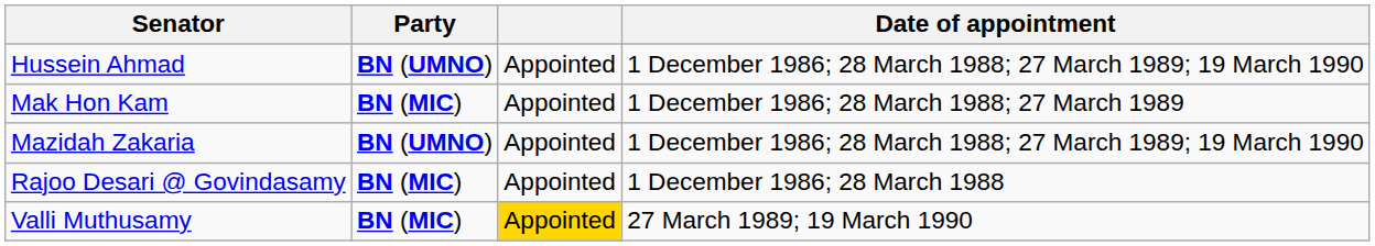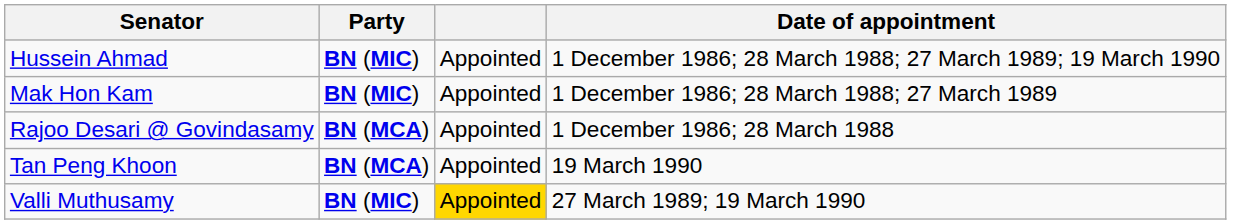Hussein Ahmad | Party: BN (UMNO) -> BN (MIC)
- row: Mazidah Zakaria | BN (UMNO) | Appointed | 1 December 1986; 28 March 1988; 27 March 1989; 19 March 1990
Rajoo Desari @ Govindasamy | Party: BN (MIC) -> BN (MCA)
+ row: Tan Peng Khoon | BN (MCA) | Appointed | 19 March 1990
